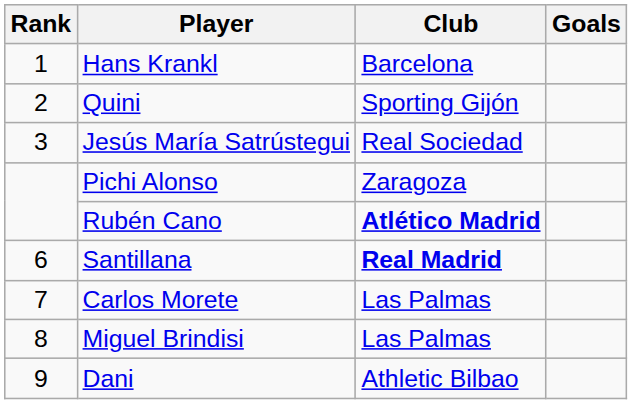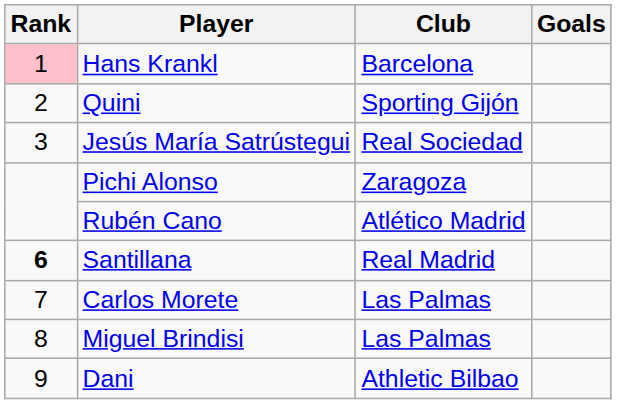Hans Krankl | Rank: no background -> pink background
Rubén Cano | Club: bold -> normal
Santillana | Rank: normal -> bold
Santillana | Club: bold -> normal
